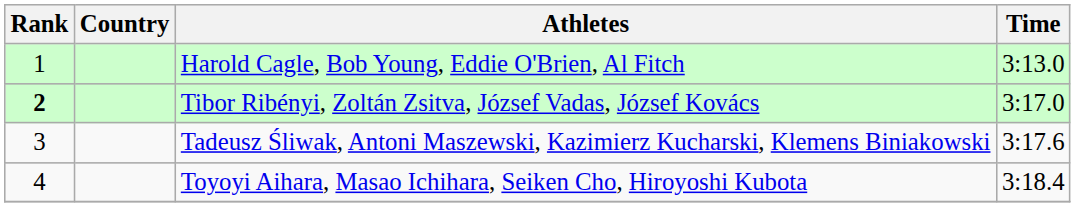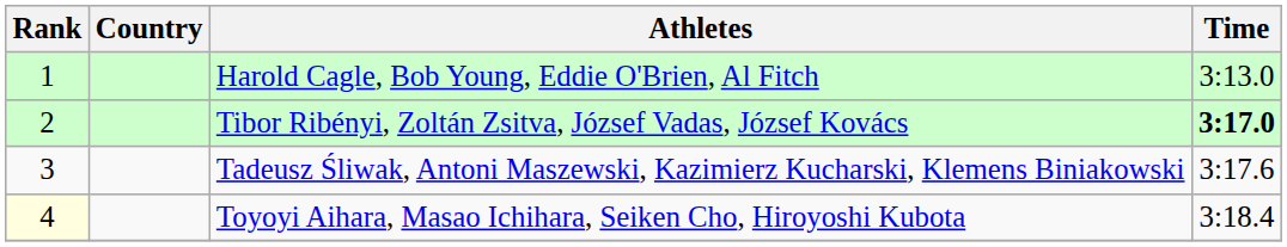Tibor Ribényi, Zoltán Zsitva, József Vadas, József Kovács | Rank: bold -> normal
Tibor Ribényi, Zoltán Zsitva, József Vadas, József Kovács | Time: normal -> bold
Toyoyi Aihara, Masao Ichihara, Seiken Cho, Hiroyoshi Kubota | Rank: no background -> lightyellow background
